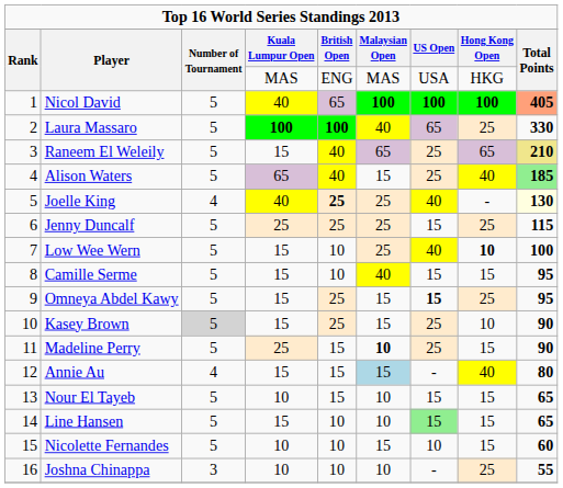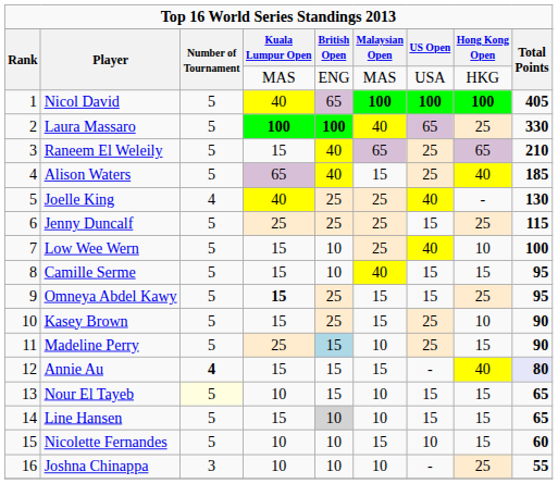Nicol David | column 9: lightsalmon background -> no background
Raneem El Weleily | column 9: khaki background -> no background
Alison Waters | column 9: lightgreen background -> no background
Joelle King | column 5: bold -> normal
Joelle King | column 9: lightyellow background -> no background
Low Wee Wern | column 8: bold -> normal
Omneya Abdel Kawy | column 4: normal -> bold
Omneya Abdel Kawy | column 7: bold -> normal
Kasey Brown | column 3: lightgrey background -> no background
Madeline Perry | column 5: no background -> lightblue background
Madeline Perry | column 6: bold -> normal
Annie Au | column 3: normal -> bold
Annie Au | column 6: lightblue background -> no background
Annie Au | column 9: no background -> lavender background
Nour El Tayeb | column 3: no background -> lightyellow background
Line Hansen | column 5: no background -> lightgrey background
Line Hansen | column 7: lightgreen background -> no background
